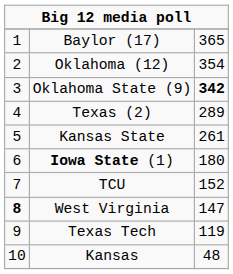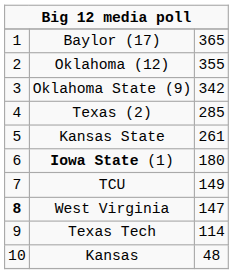Oklahoma (12) | column 3: 354 -> 355
Oklahoma State (9) | column 3: bold -> normal
Texas (2) | column 3: 289 -> 285
TCU | column 3: 152 -> 149
Texas Tech | column 3: 119 -> 114
